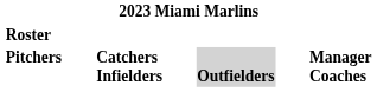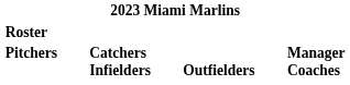Pitchers | column 3: lightgrey background -> no background
